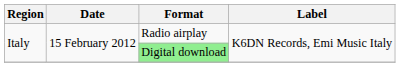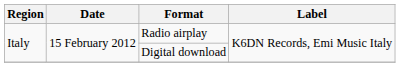Digital download | Format: lightgreen background -> no background
